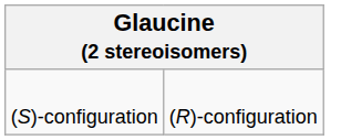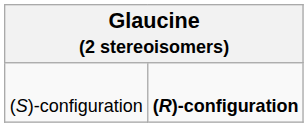(S)-configuration | column 2: normal -> bold
